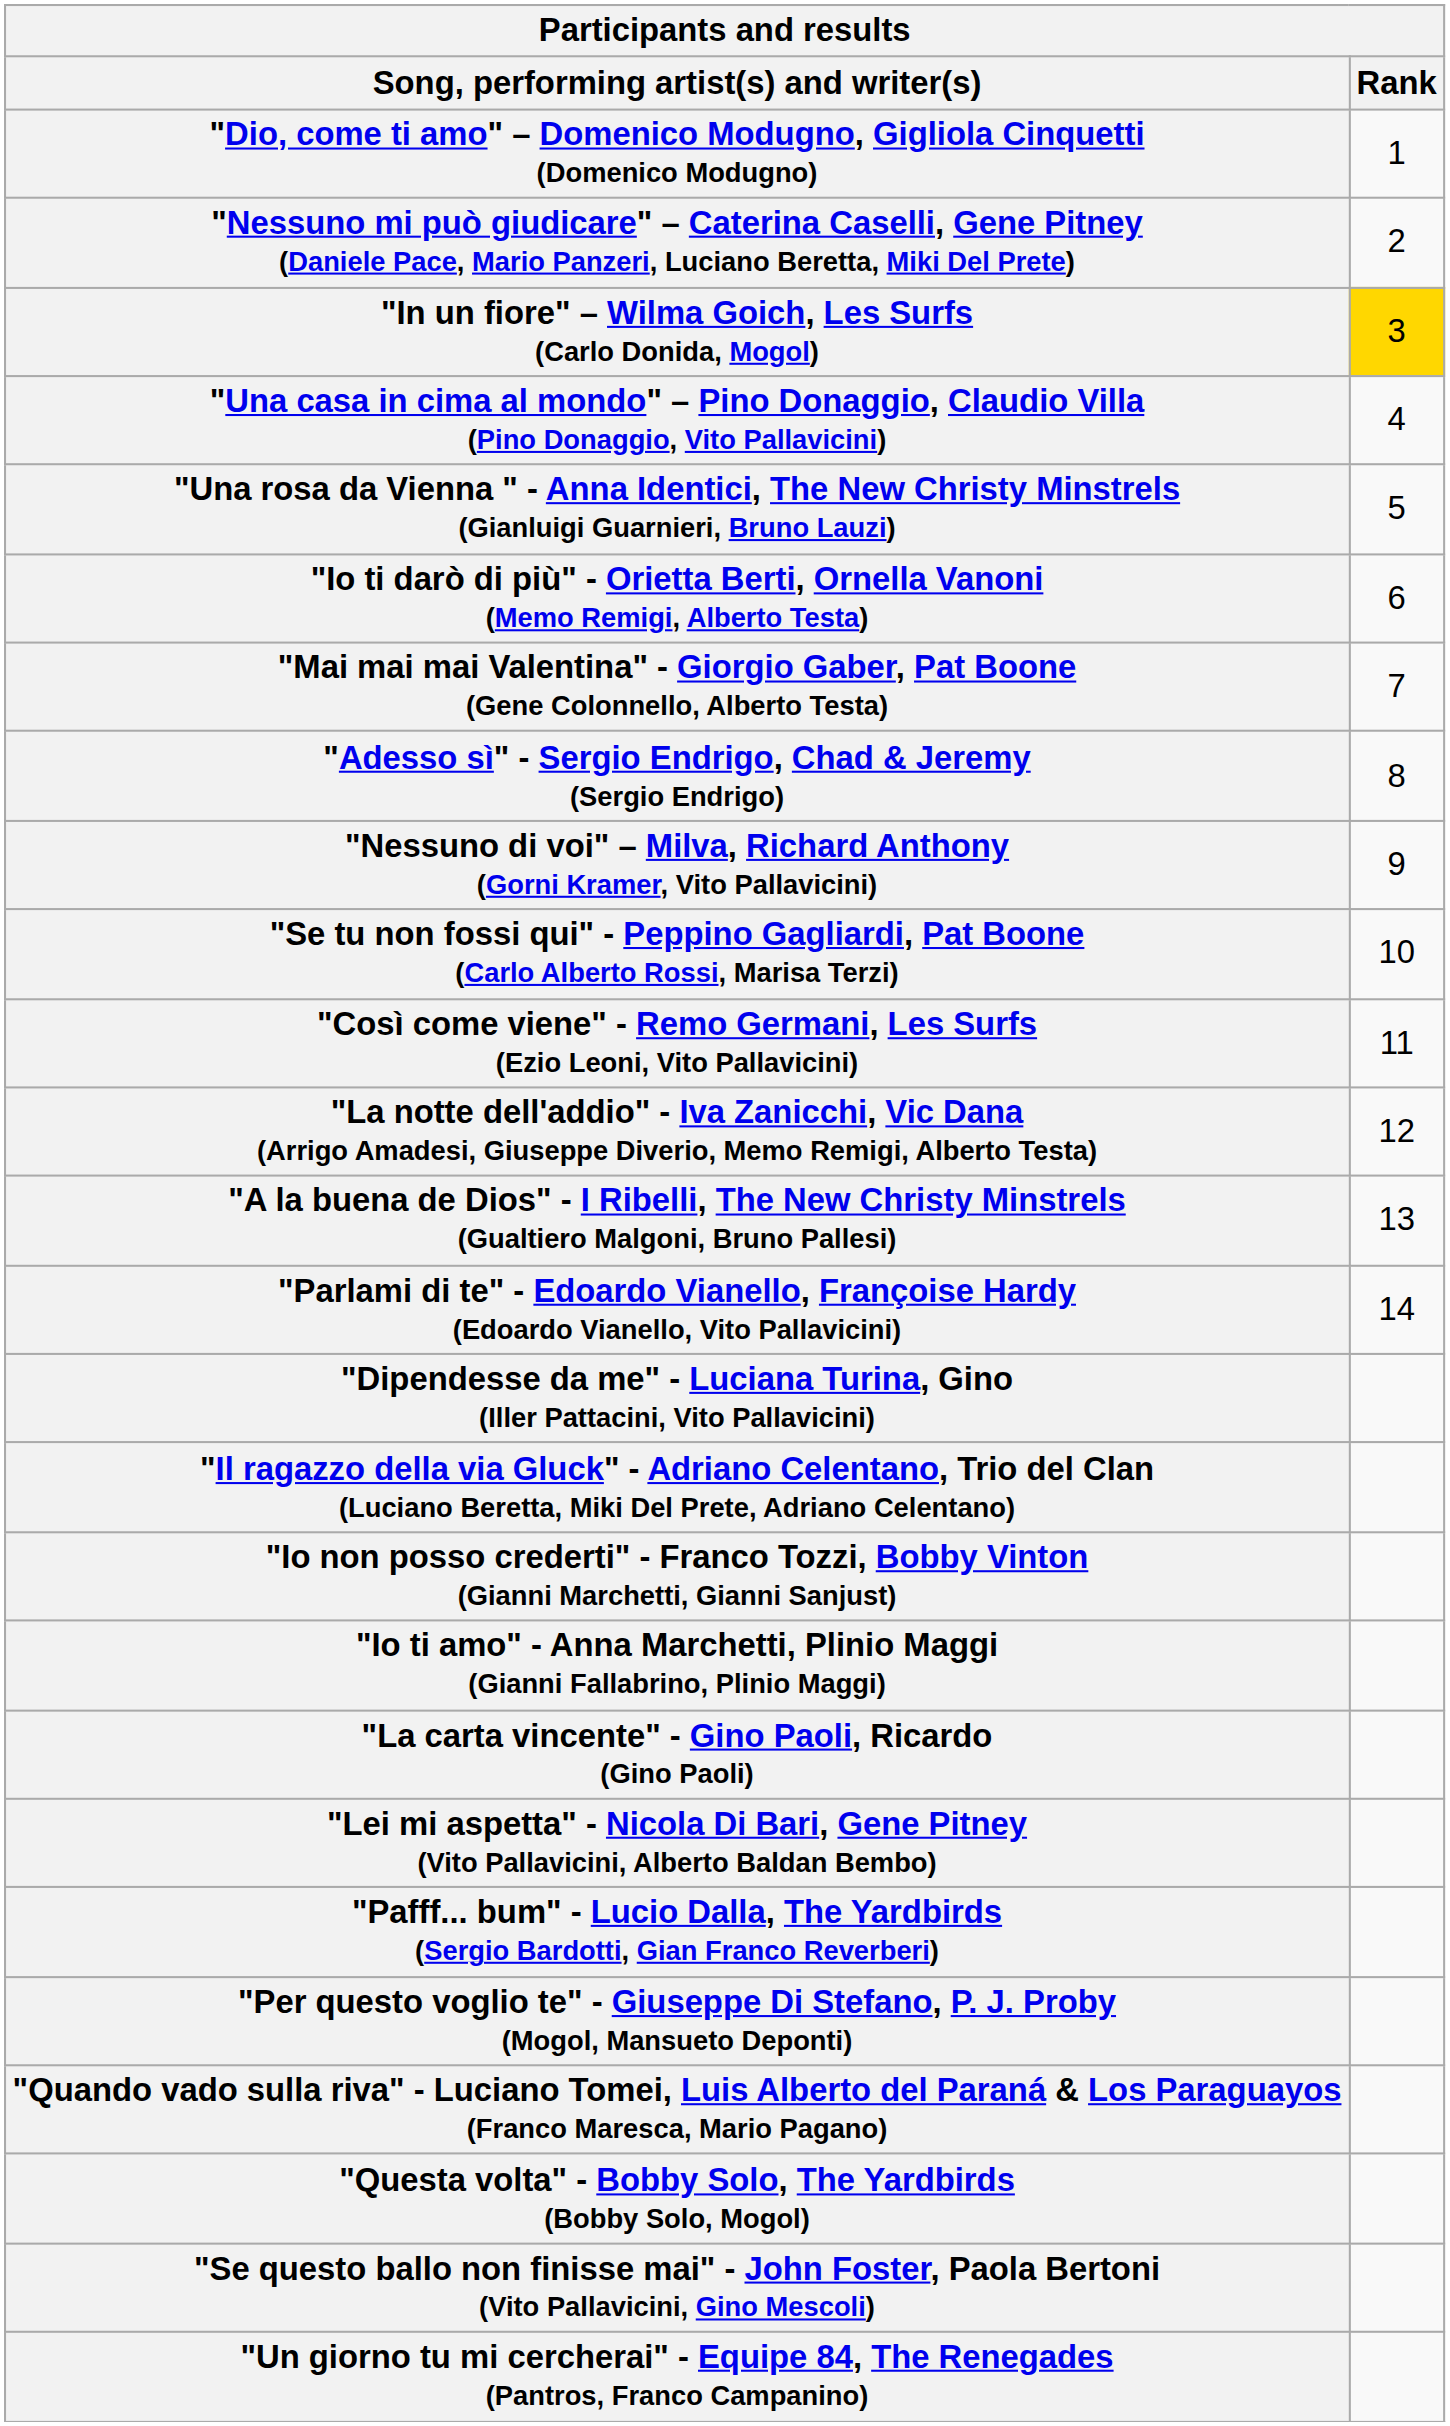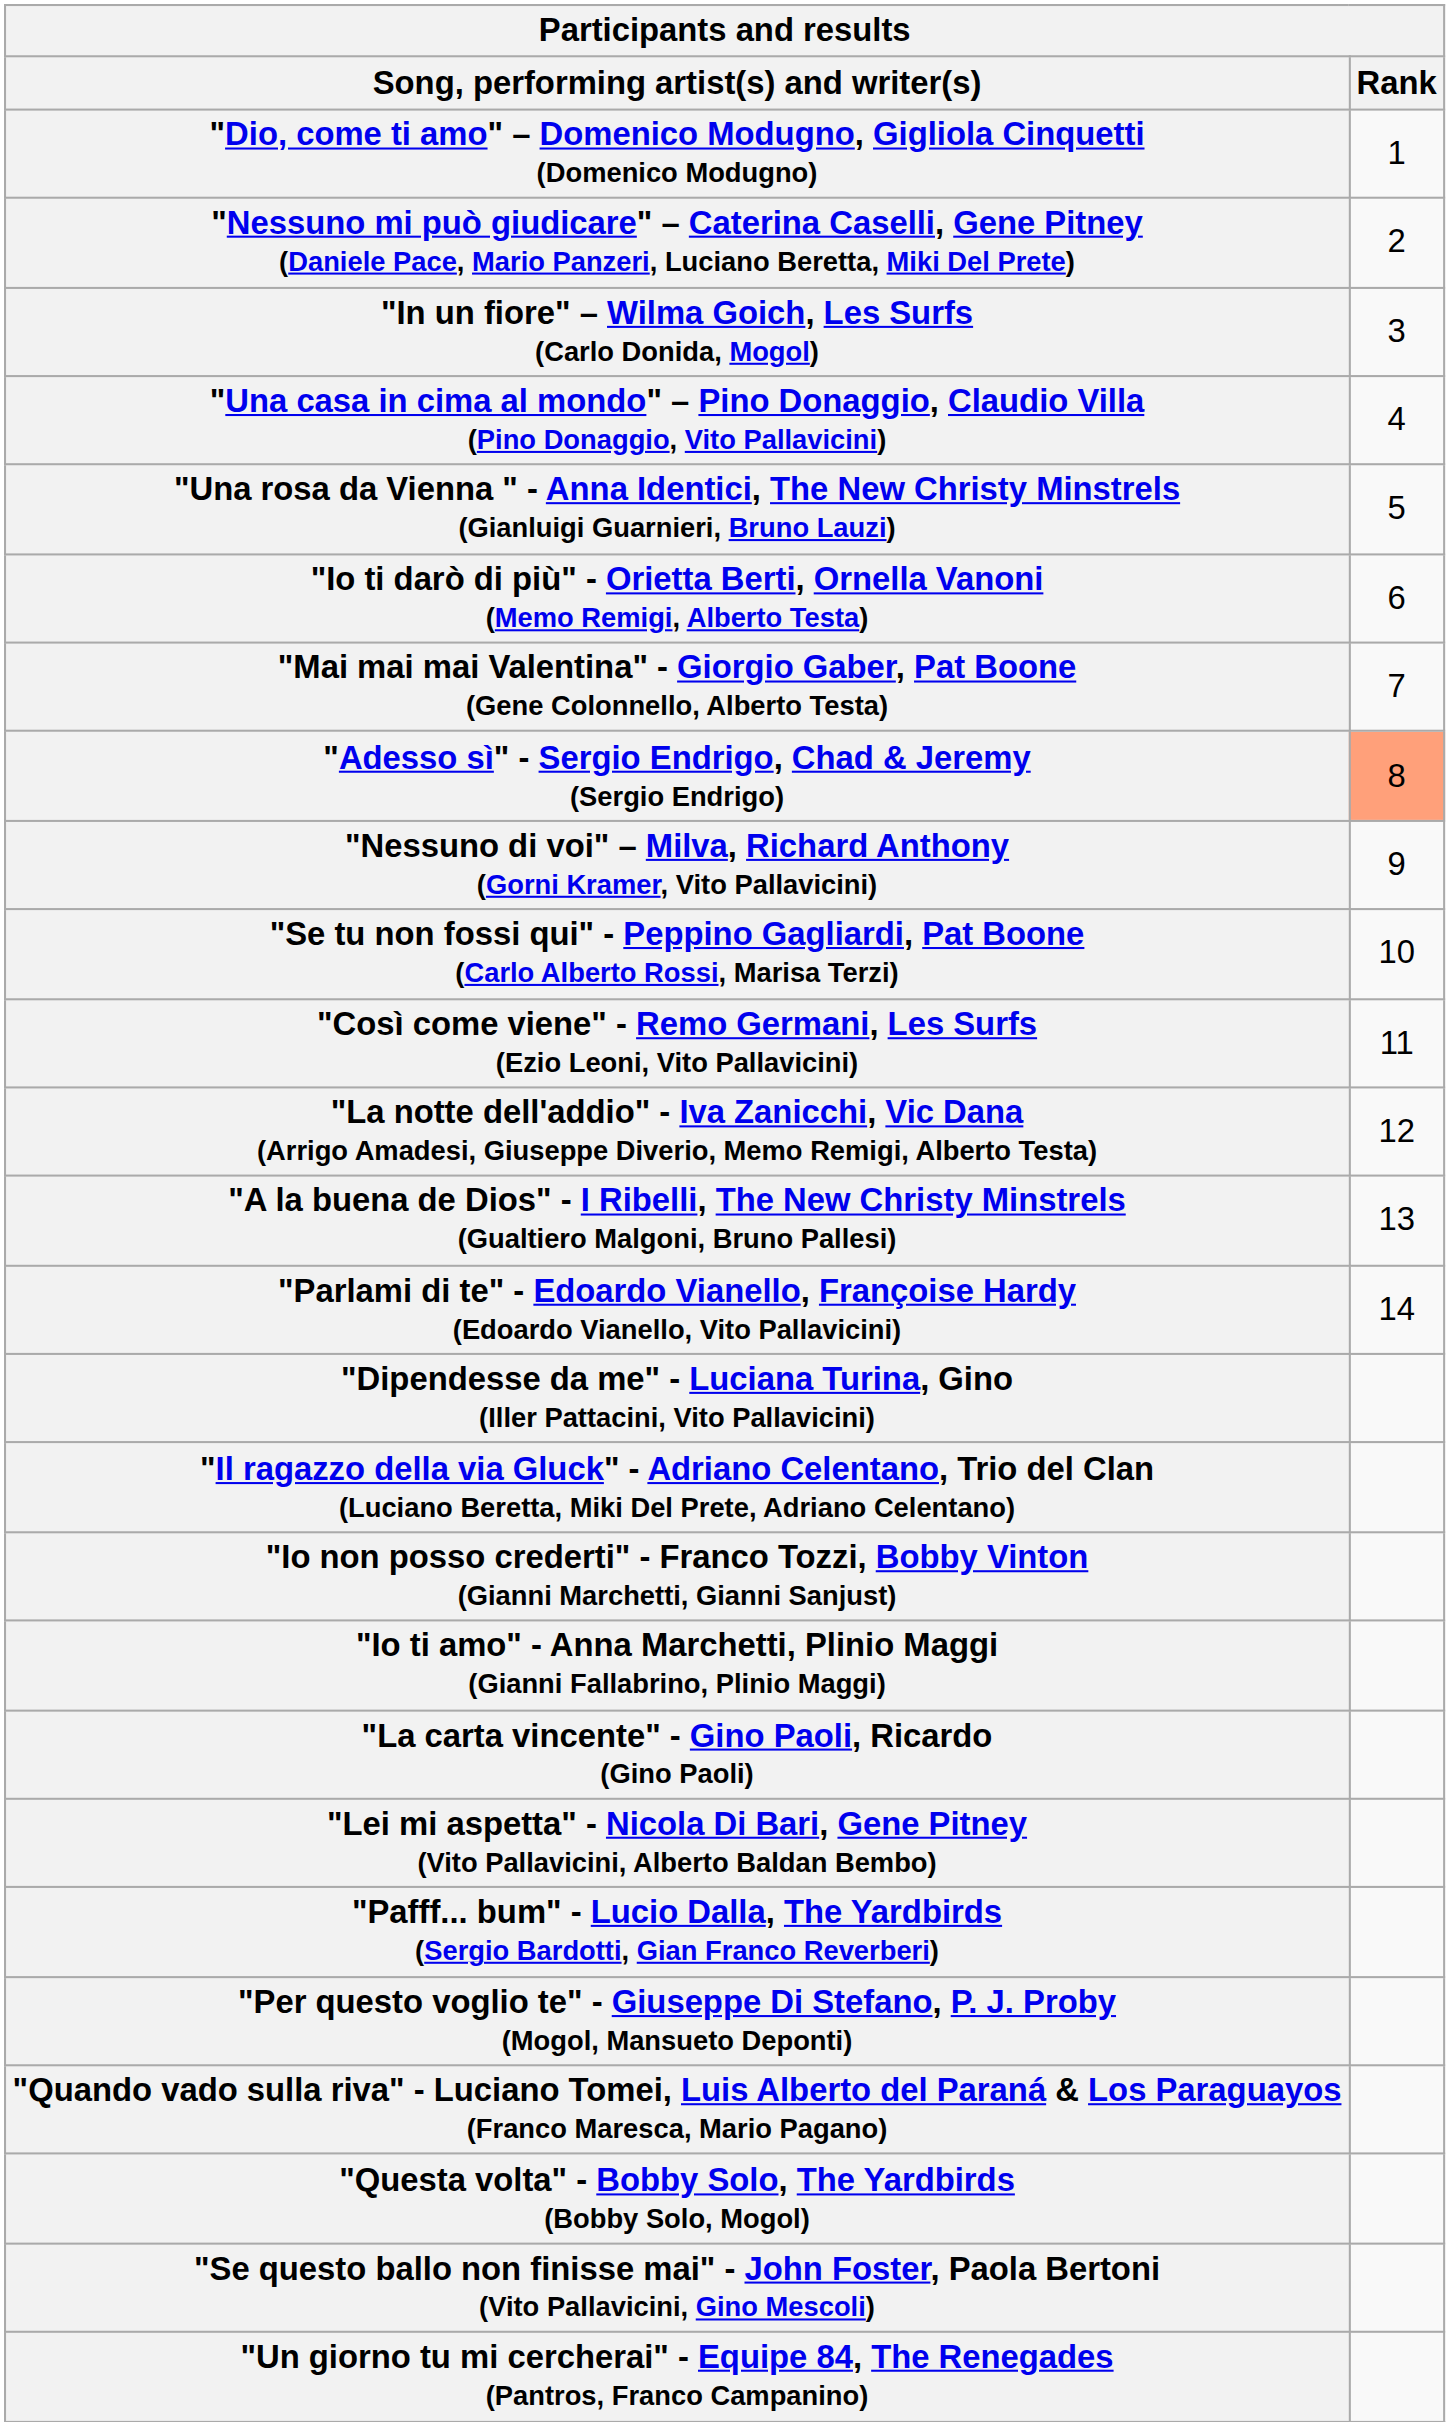"In un fiore" – Wilma Goich, Les Surfs (Carlo Donida, Mogol) | Rank: gold background -> no background
"Adesso sì" - Sergio Endrigo, Chad & Jeremy (Sergio Endrigo) | Rank: no background -> lightsalmon background
